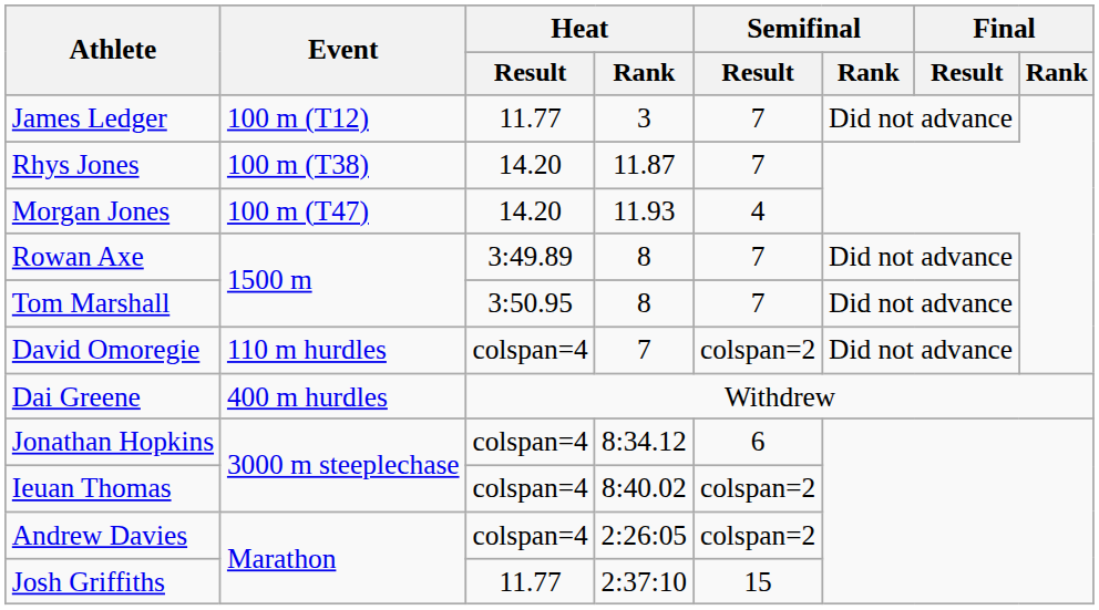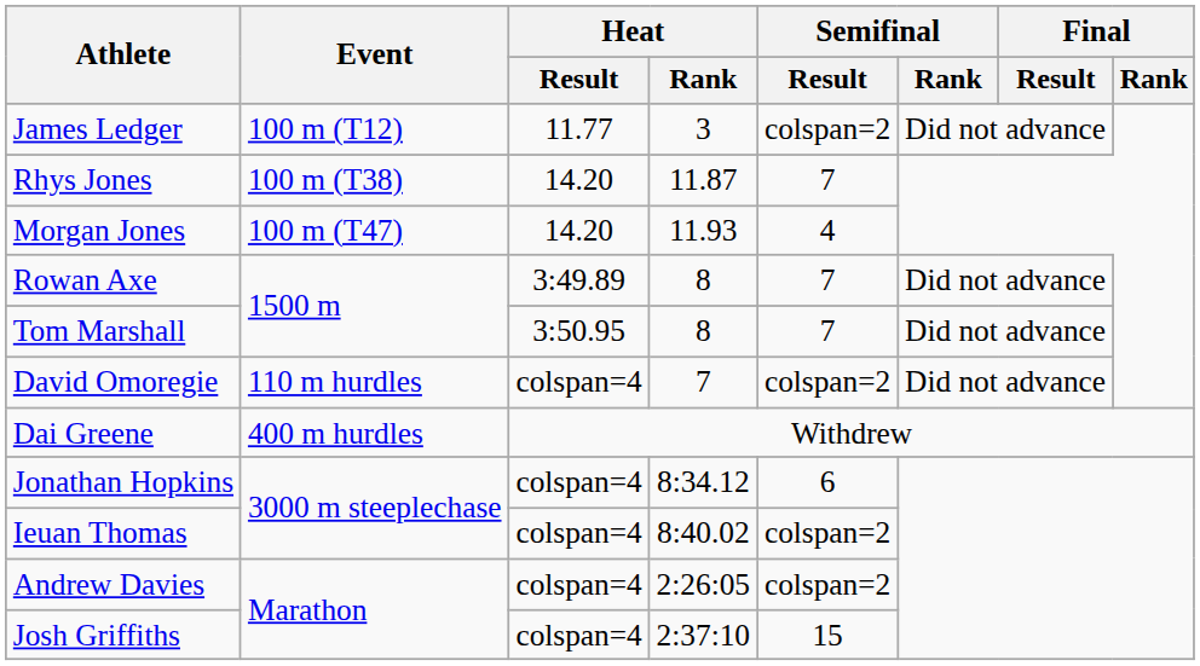James Ledger | Semifinal / Result: 7 -> colspan=2
Josh Griffiths | Heat / Result: 11.77 -> colspan=4
